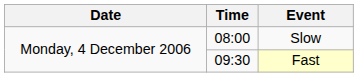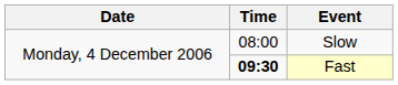Fast | Time: normal -> bold
